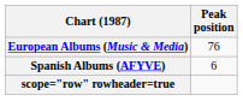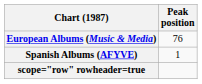Spanish Albums (AFYVE) | Peak position: 6 -> 1
